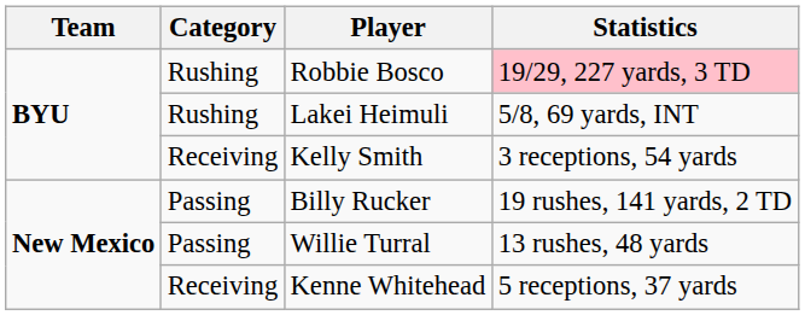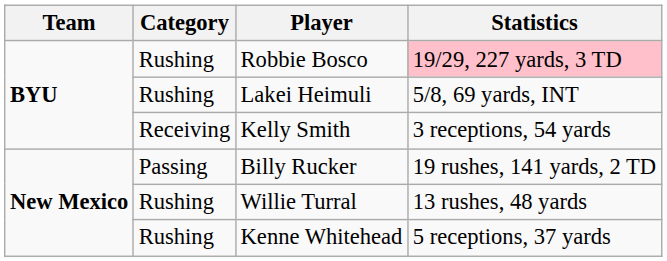Willie Turral | Category: Passing -> Rushing
Kenne Whitehead | Category: Receiving -> Rushing
